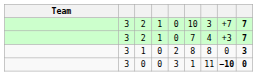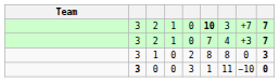row 2 | column 6: normal -> bold
row 5 | column 2: normal -> bold
row 5 | column 8: bold -> normal
